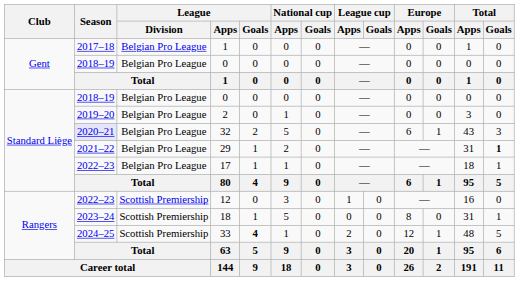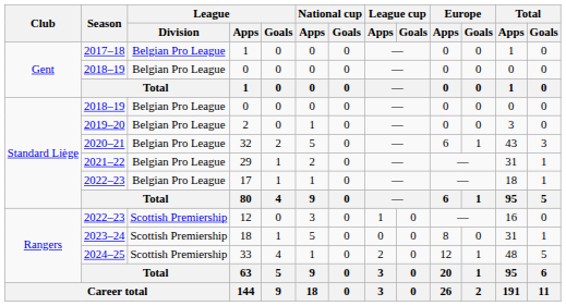32 | Season: lavender background -> no background
29 | Total / Goals: bold -> normal
33 | League / Goals: bold -> normal
